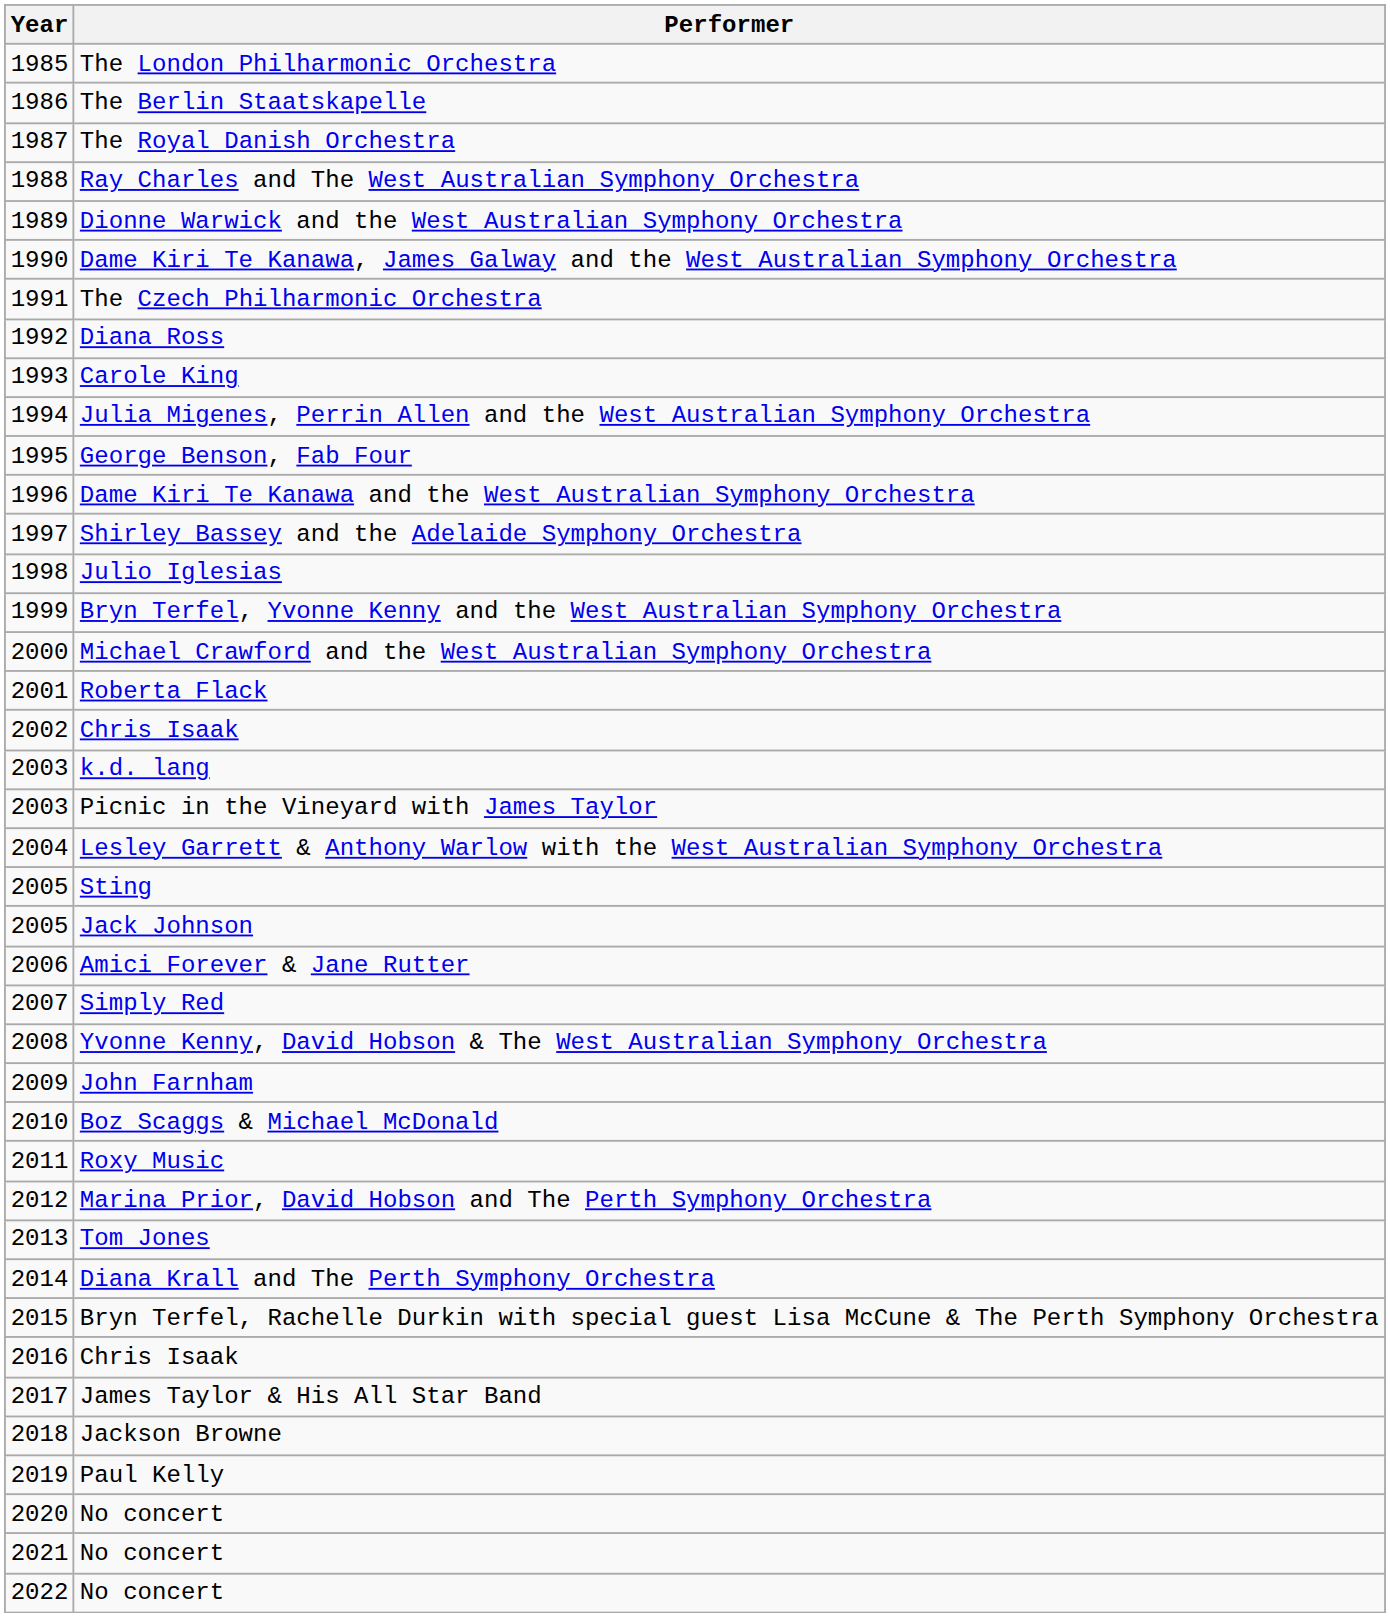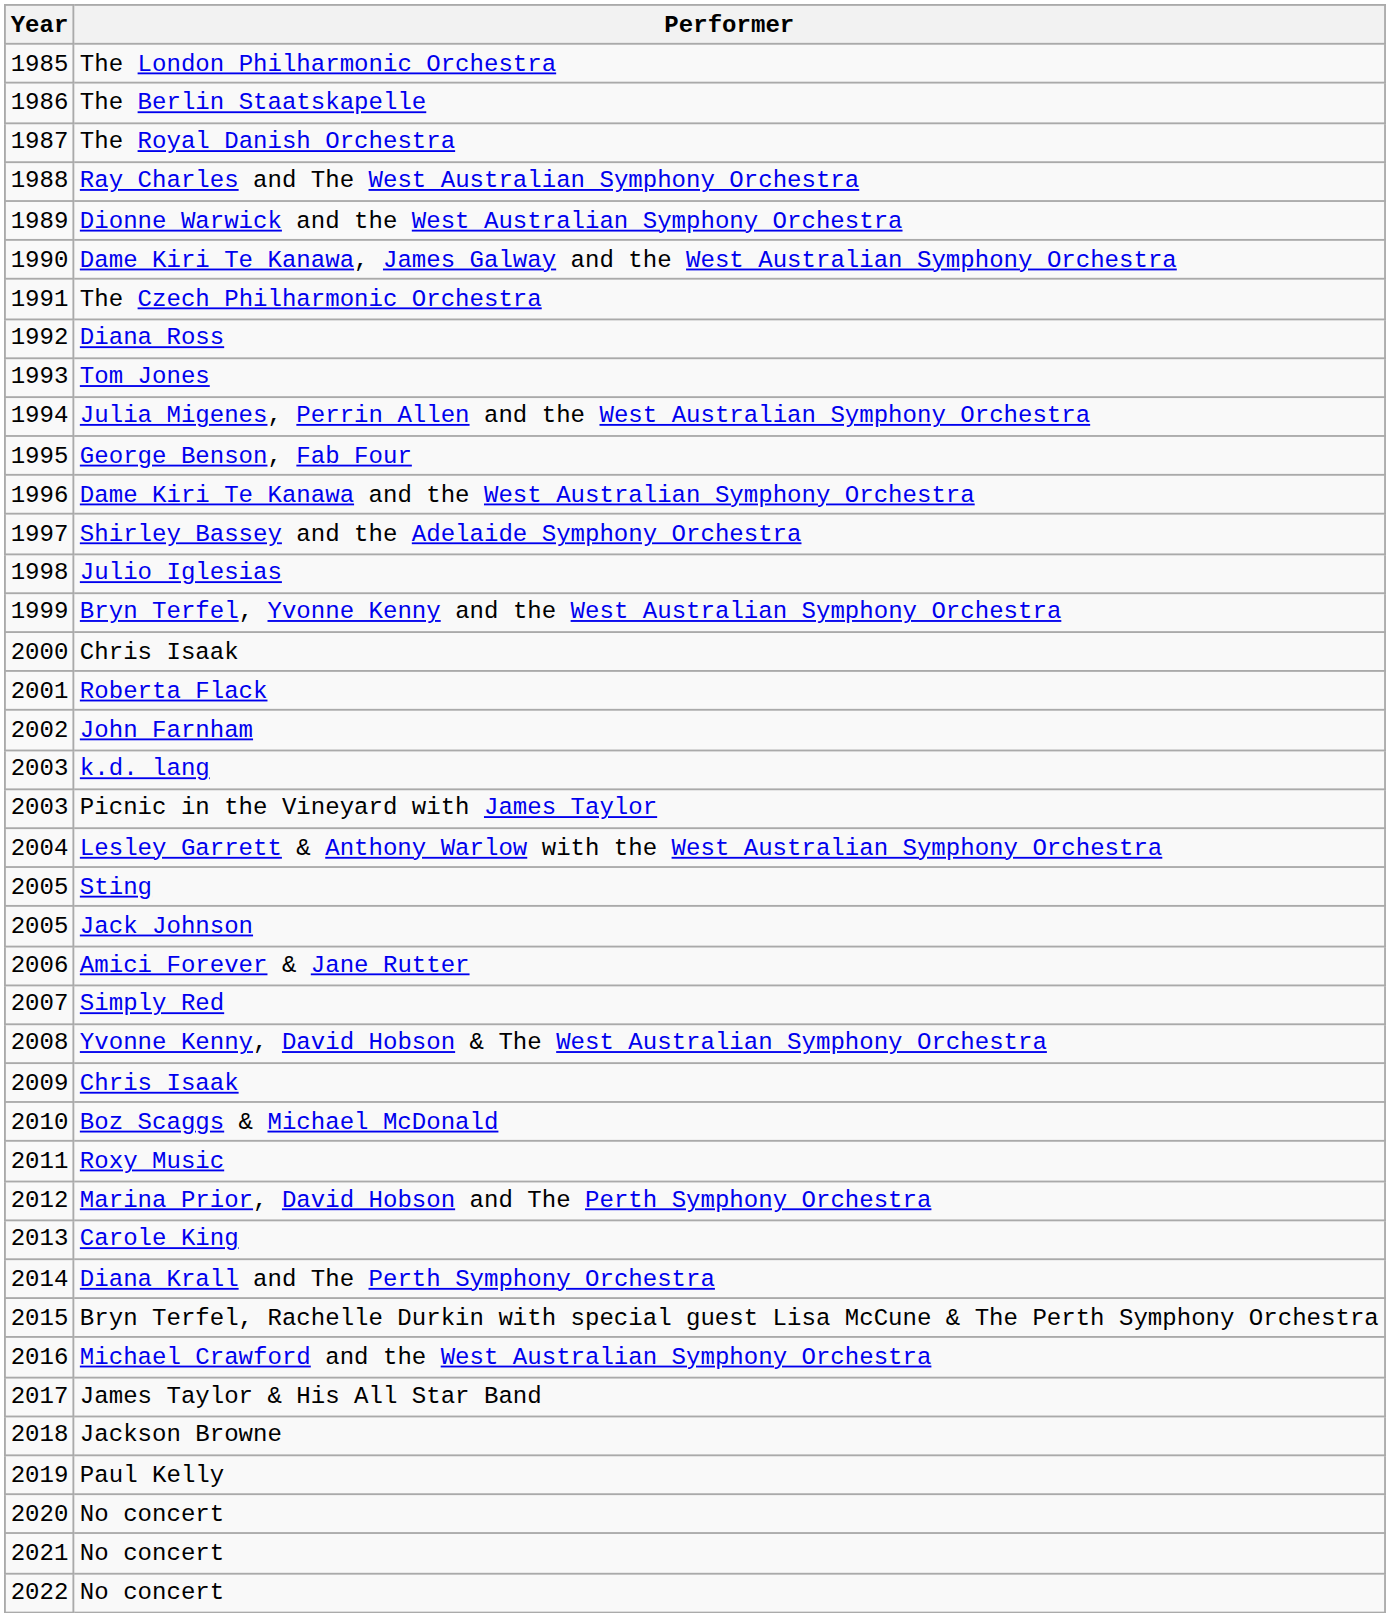row 10 | Performer: Carole King -> Tom Jones
row 17 | Performer: Michael Crawford and the West Australian Symphony Orchestra -> Chris Isaak
row 19 | Performer: Chris Isaak -> John Farnham
row 28 | Performer: John Farnham -> Chris Isaak
row 32 | Performer: Tom Jones -> Carole King
row 35 | Performer: Chris Isaak -> Michael Crawford and the West Australian Symphony Orchestra
